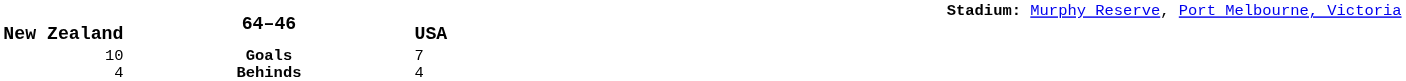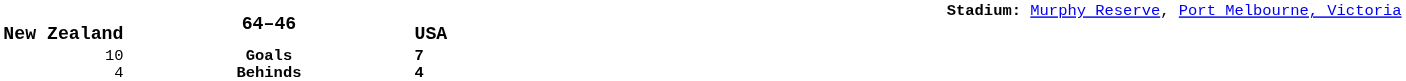10 4 | column 3: normal -> bold
